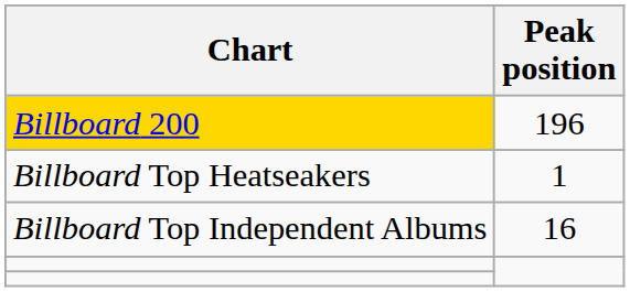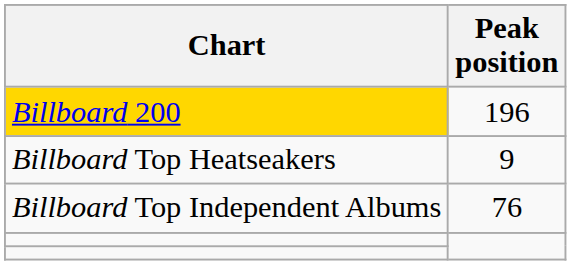row 3 | Peak position: 1 -> 9
row 4 | Peak position: 16 -> 76
